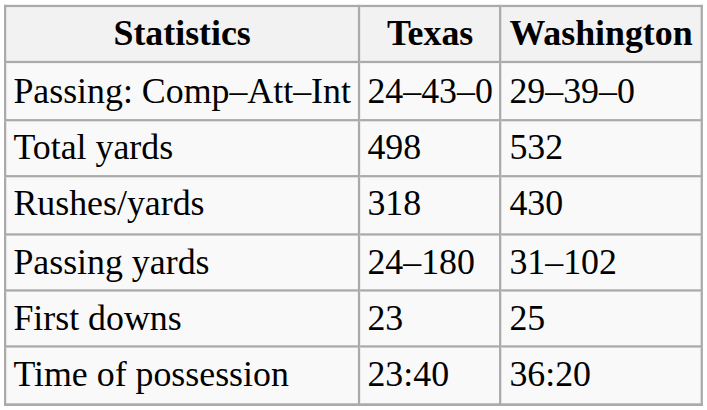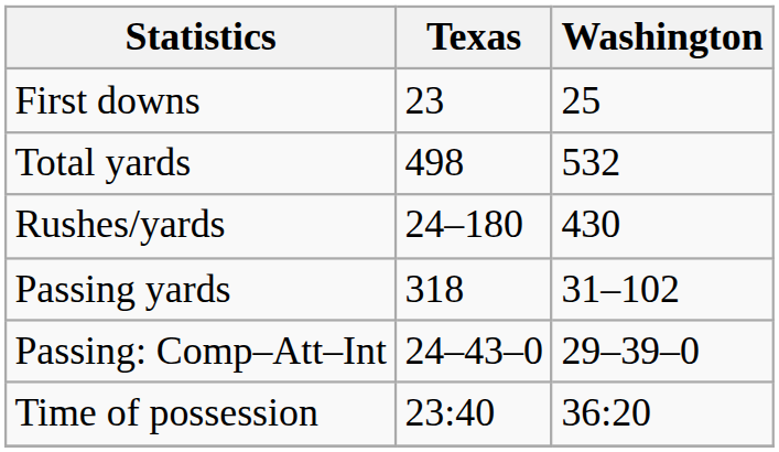rows swapped: First downs <-> Passing: Comp–Att–Int
Rushes/yards | Texas: 318 -> 24–180
Passing yards | Texas: 24–180 -> 318
